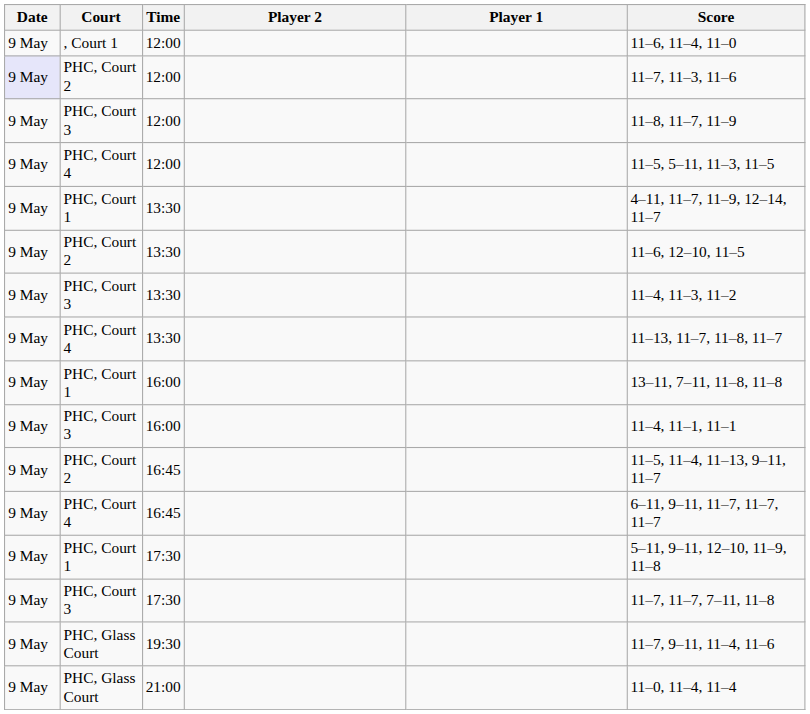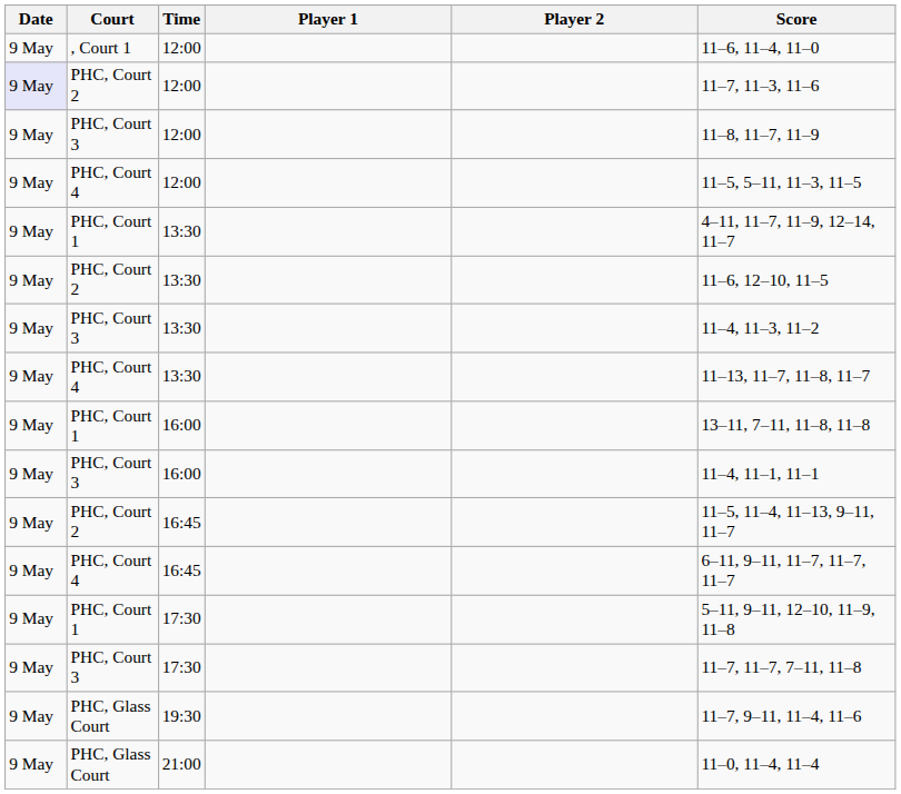columns swapped: Player 1 <-> Player 2
